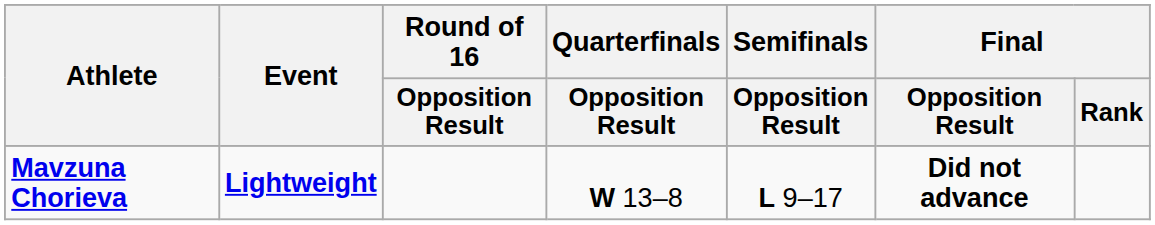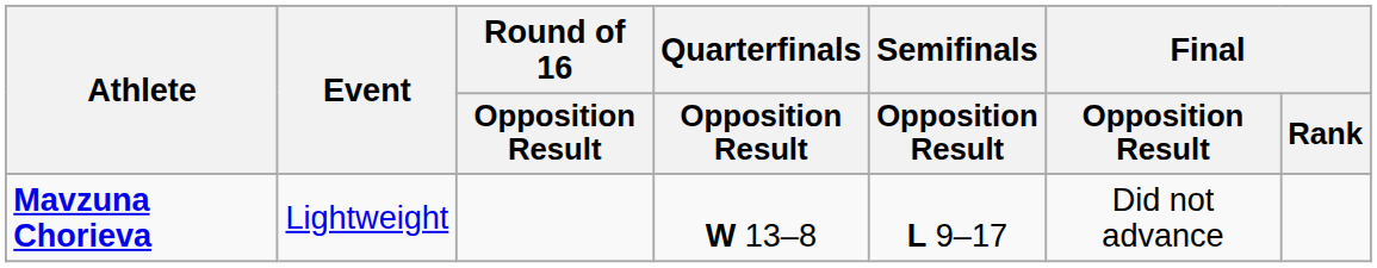Mavzuna Chorieva | Event: bold -> normal
Mavzuna Chorieva | Final / Opposition Result: bold -> normal
